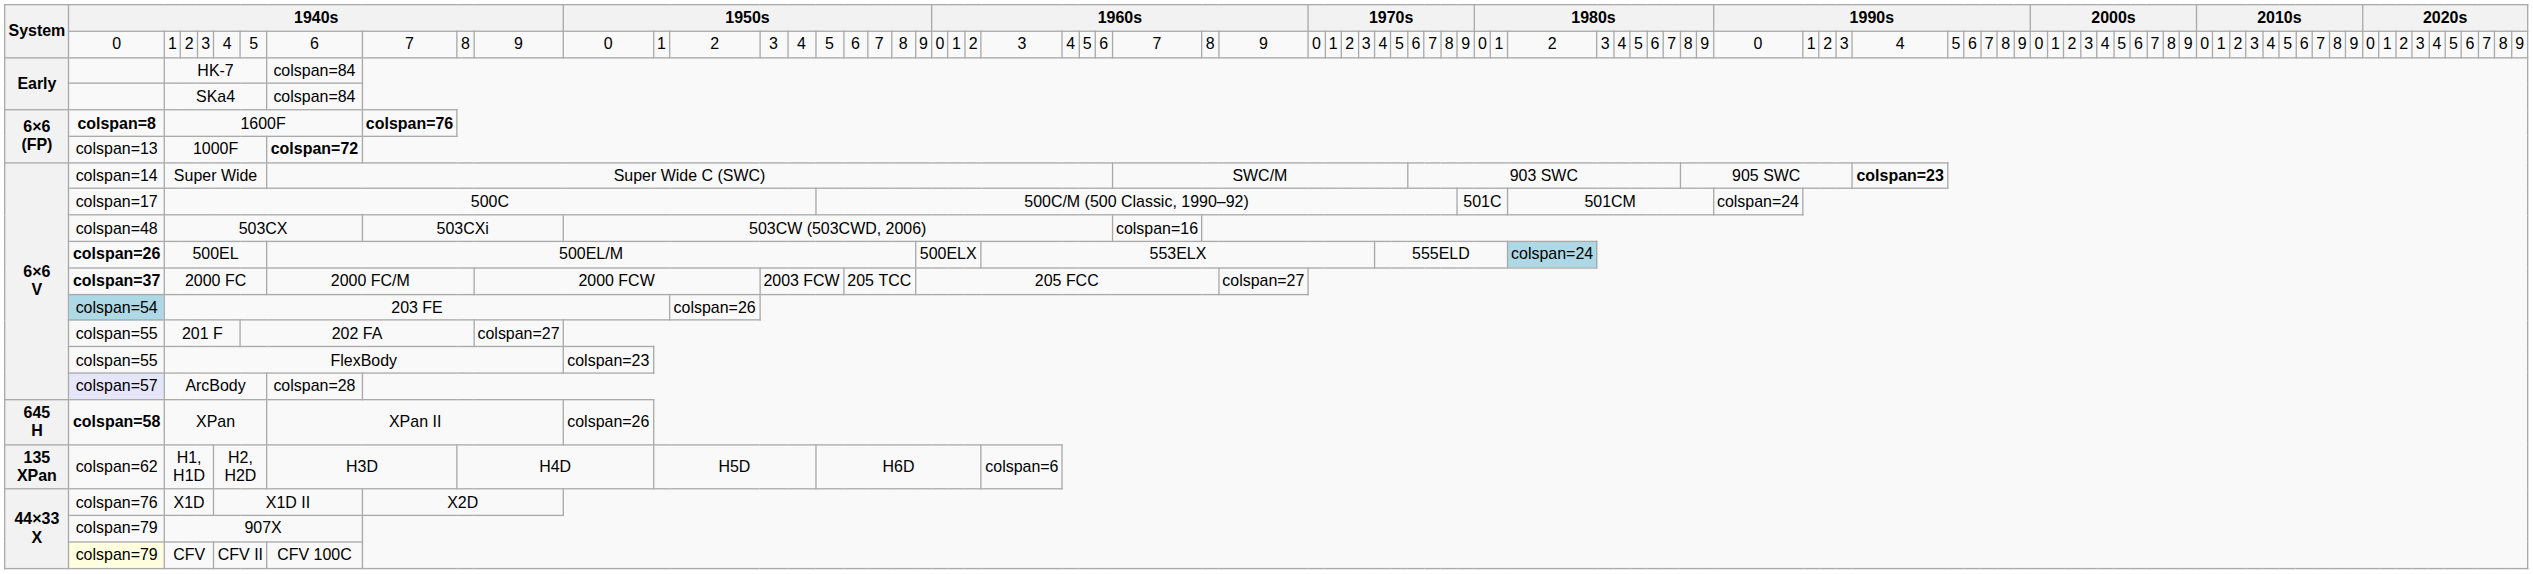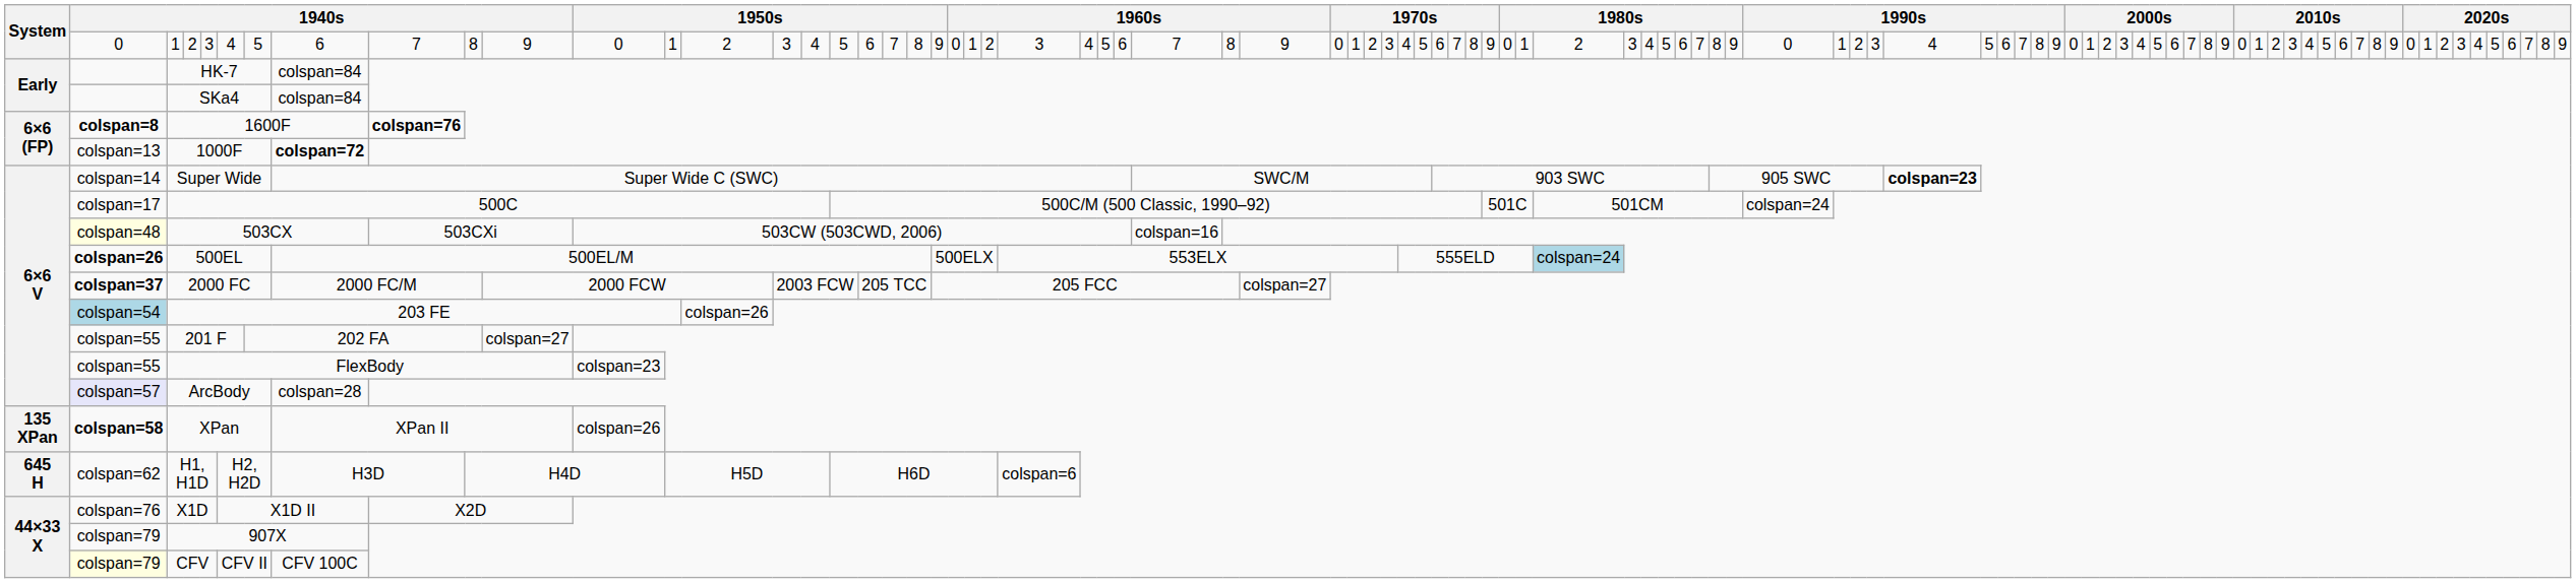503CX | column 2: no background -> lightyellow background
XPan | System: 645 H -> 135 XPan
H1, H1D | System: 135 XPan -> 645 H
